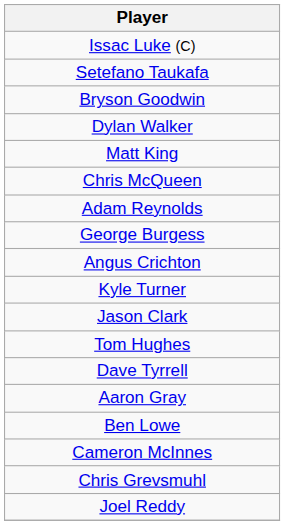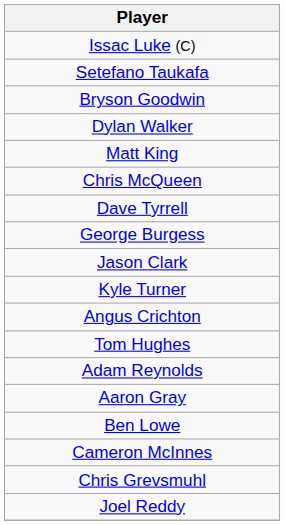row 8 | column 1: Adam Reynolds -> Dave Tyrrell
row 10 | column 1: Angus Crichton -> Jason Clark
row 12 | column 1: Jason Clark -> Angus Crichton
row 14 | column 1: Dave Tyrrell -> Adam Reynolds
